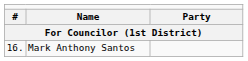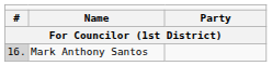Mark Anthony Santos | column 1: no background -> lightgrey background
